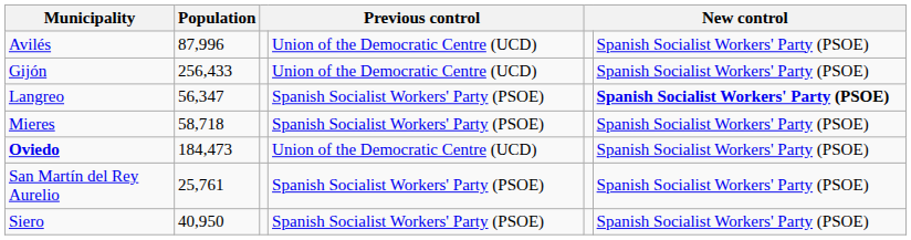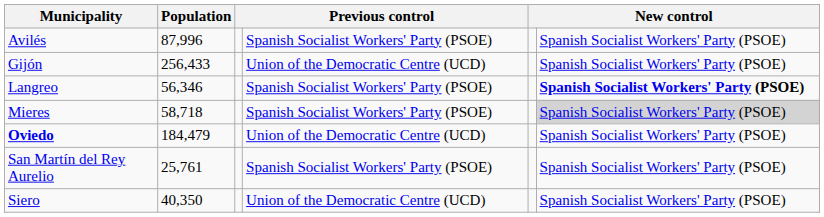Avilés | column 4: Union of the Democratic Centre (UCD) -> Spanish Socialist Workers' Party (PSOE)
Langreo | Population: 56,347 -> 56,346
Mieres | column 6: no background -> lightgrey background
Oviedo | Population: 184,473 -> 184,479
Siero | Population: 40,950 -> 40,350
Siero | column 4: Spanish Socialist Workers' Party (PSOE) -> Union of the Democratic Centre (UCD)
